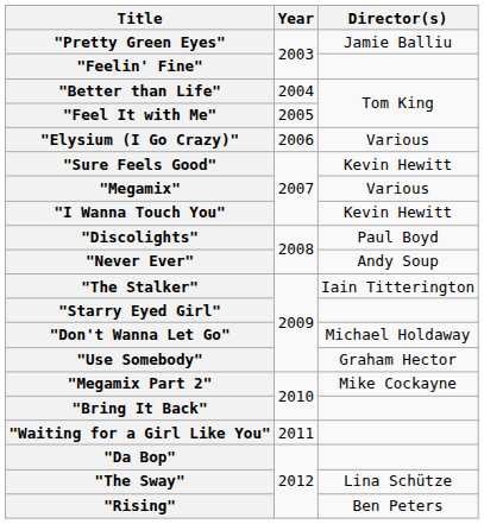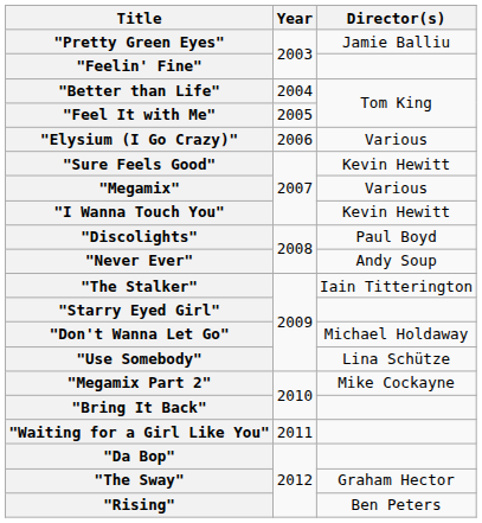"Use Somebody" | Director(s): Graham Hector -> Lina Schütze
"The Sway" | Director(s): Lina Schütze -> Graham Hector
